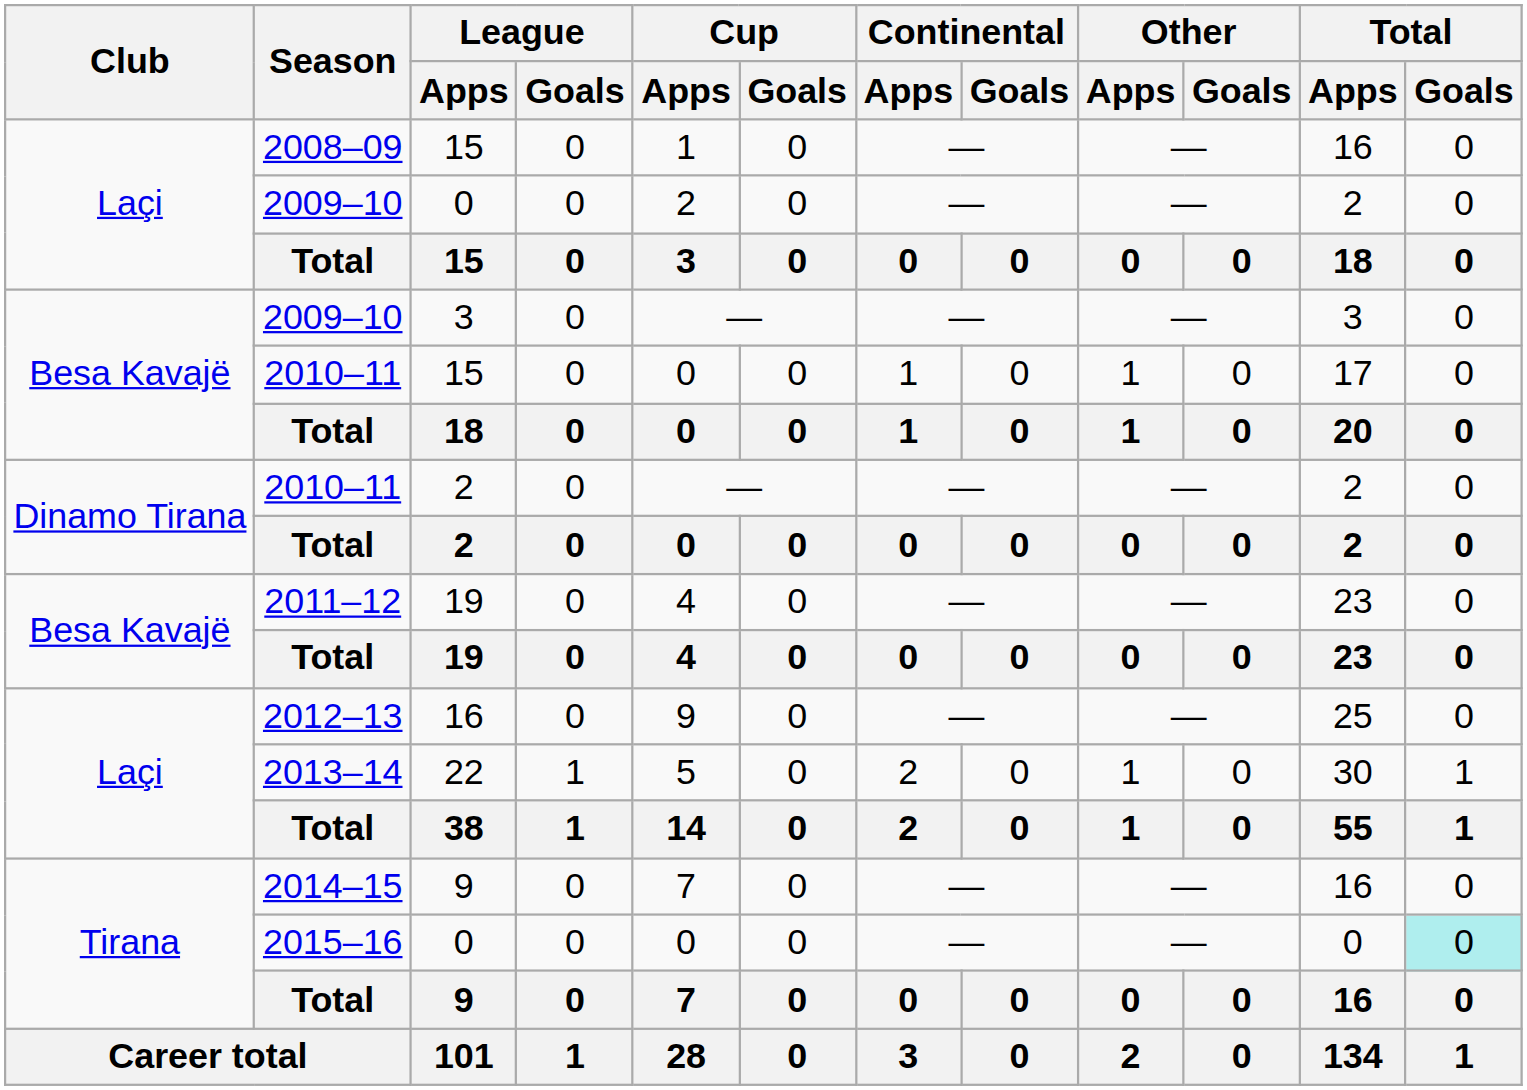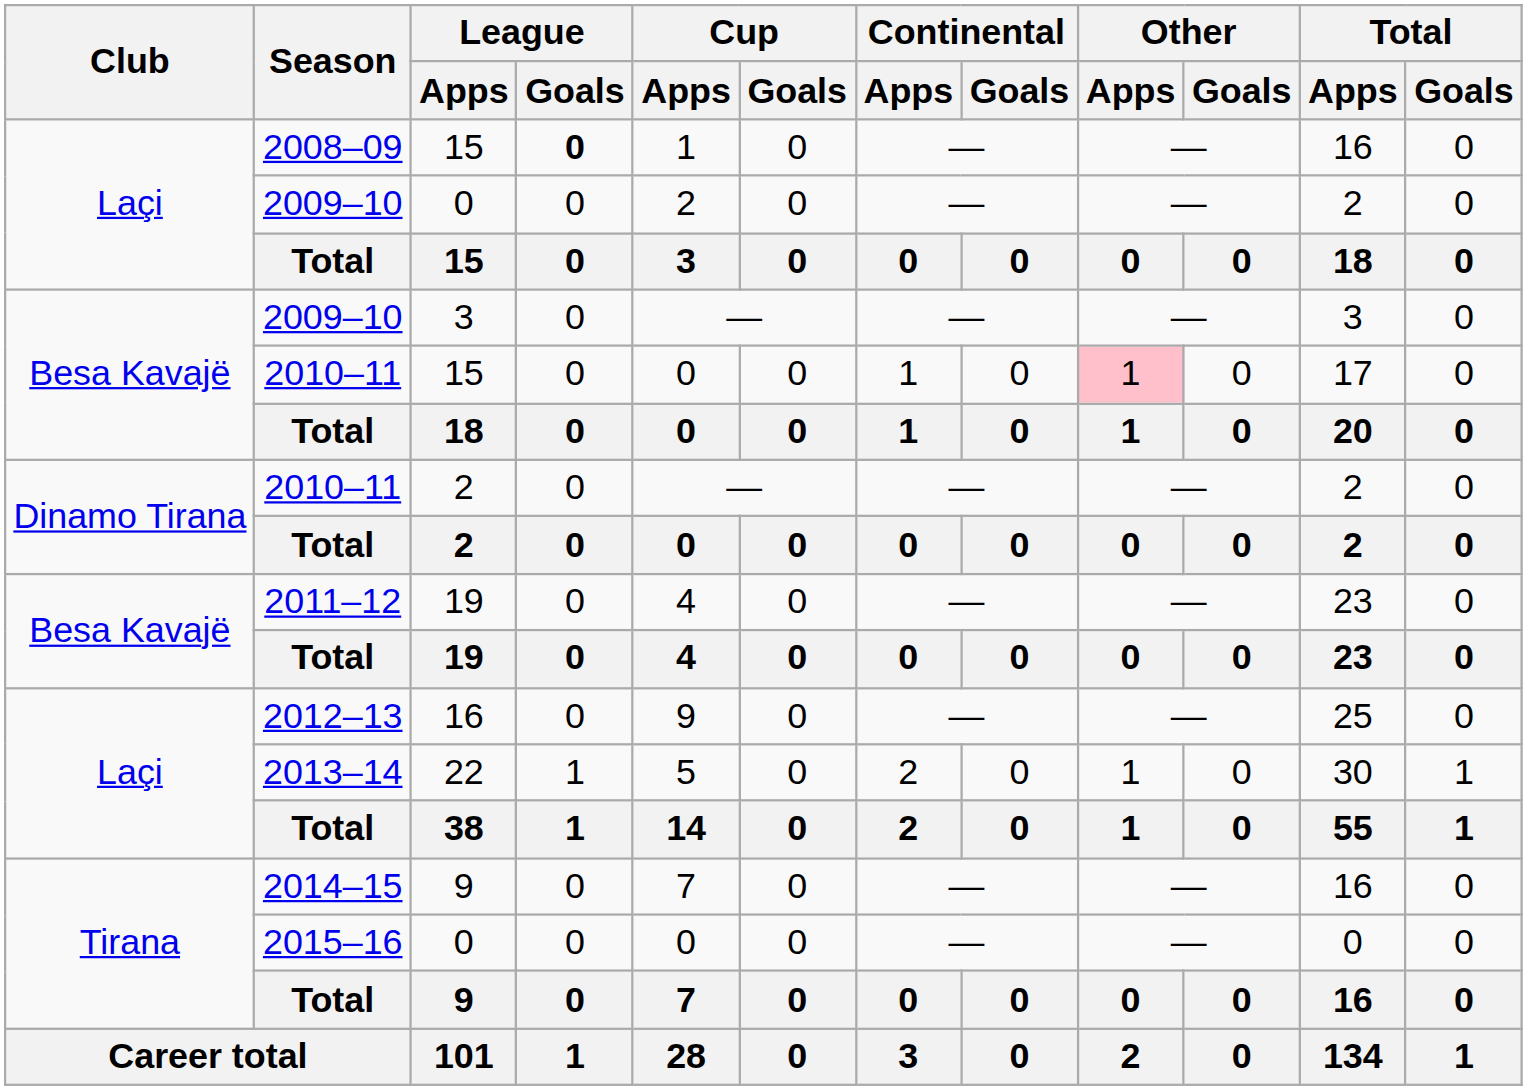2008–09 | League / Goals: normal -> bold
2010–11 / 15 | Other / Apps: no background -> pink background
2015–16 | Total / Goals: paleturquoise background -> no background
